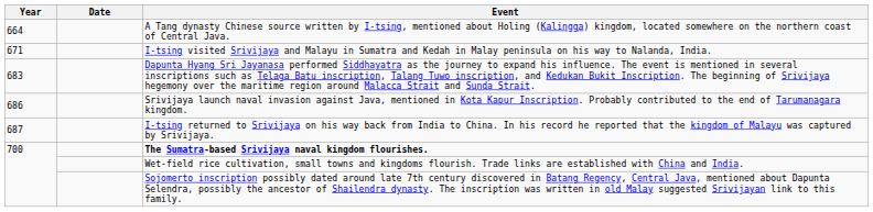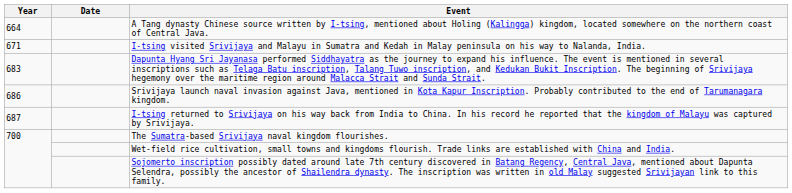The Sumatra-based Srivijaya naval kingdom flourishes. | Event: bold -> normal
